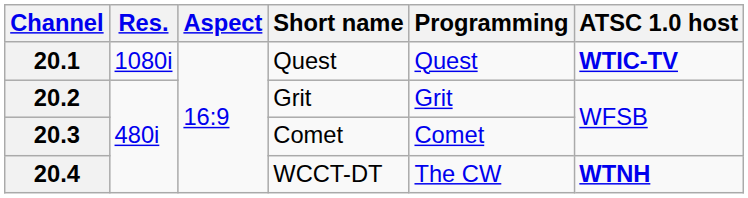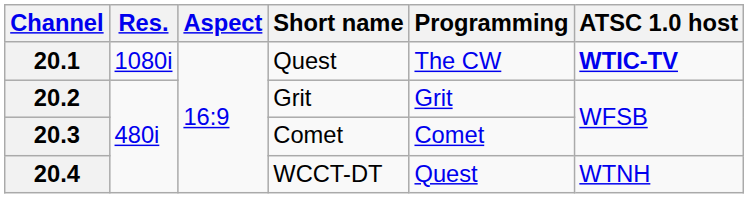20.1 | Programming: Quest -> The CW
20.4 | Programming: The CW -> Quest
20.4 | ATSC 1.0 host: bold -> normal
